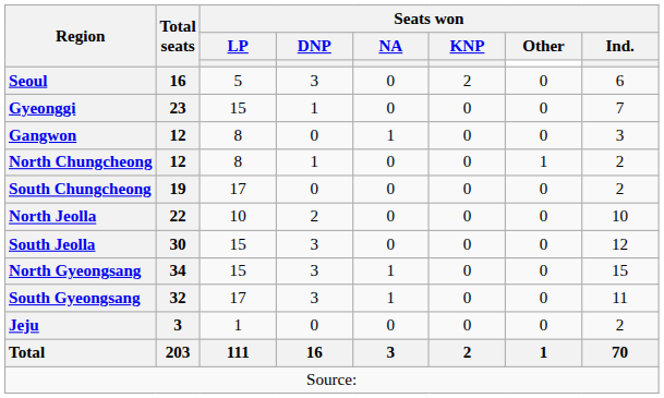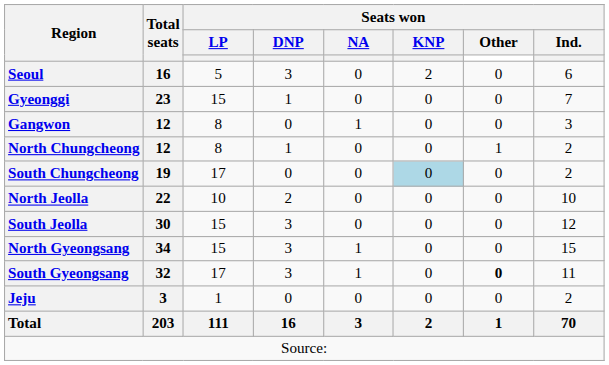South Chungcheong | Seats won / KNP: no background -> lightblue background
South Gyeongsang | Seats won / Other: normal -> bold
